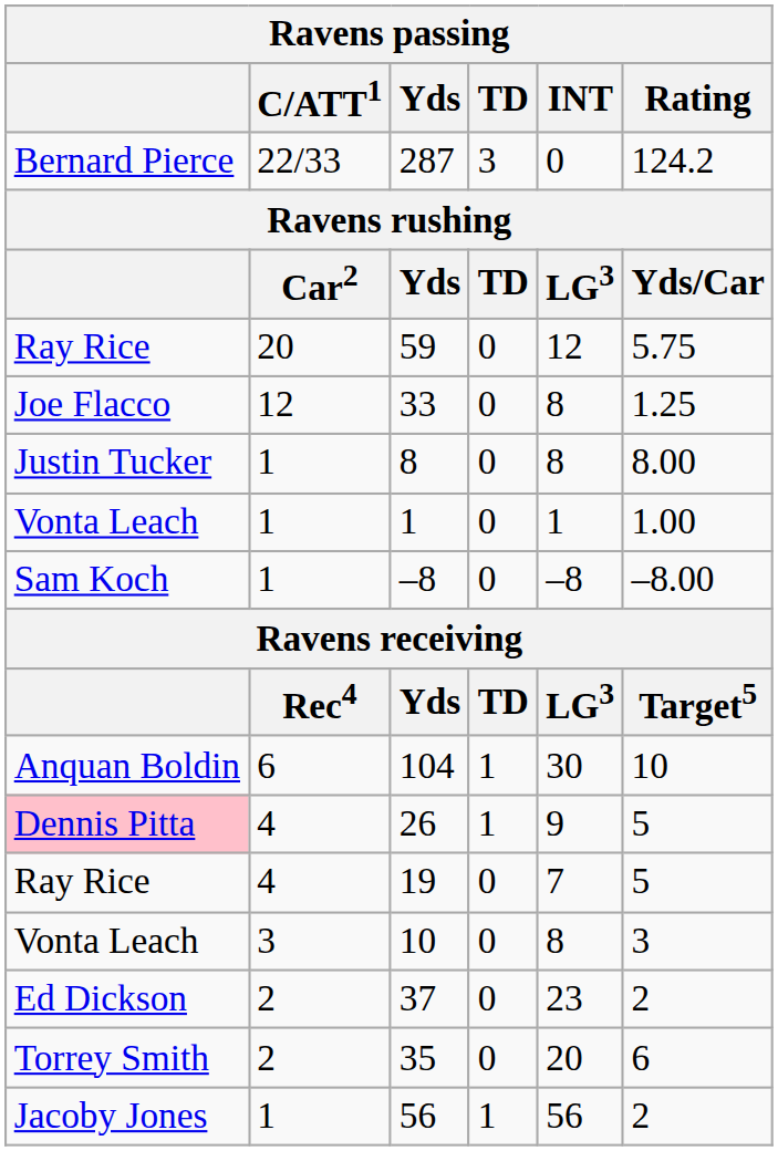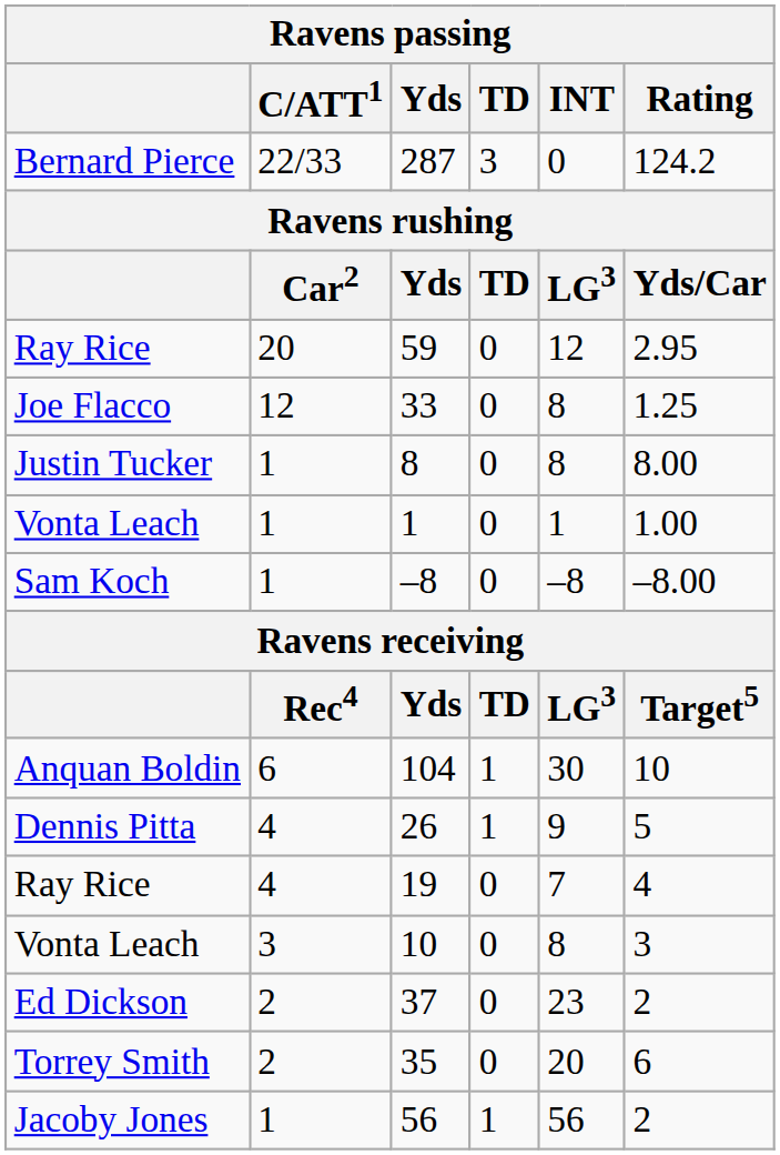59 | Rating: 5.75 -> 2.95
26 | column 1: pink background -> no background
19 | Rating: 5 -> 4
